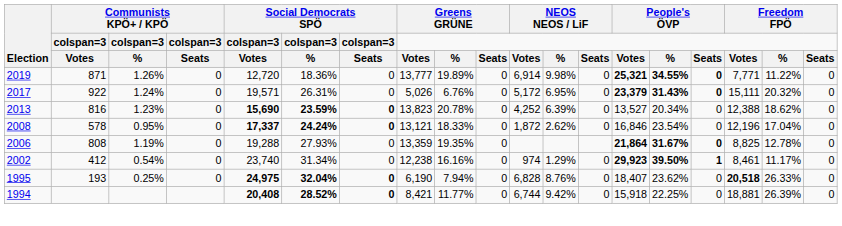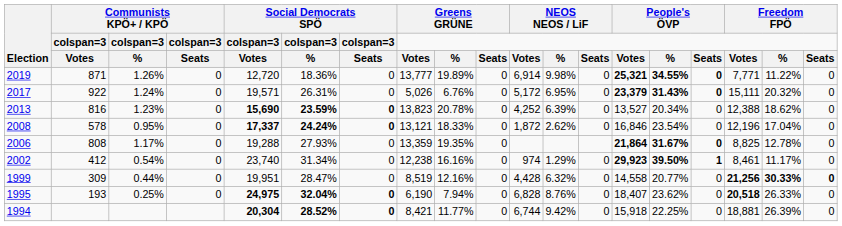2006 | Communists KPÖ+ / KPÖ / colspan=3 / %: 1.19% -> 1.17%
+ row: 1999 | 309 | 0.44% | 0 | 19,951 | 28.47% | 0 | 8,519 | 12.16% | 0 | 4,428 | 6.32% | 0 | 14,558 | 20.77% | 0 | 21,256 | 30.33% | 0
1994 | Social Democrats SPÖ / colspan=3 / Votes: 20,408 -> 20,304
